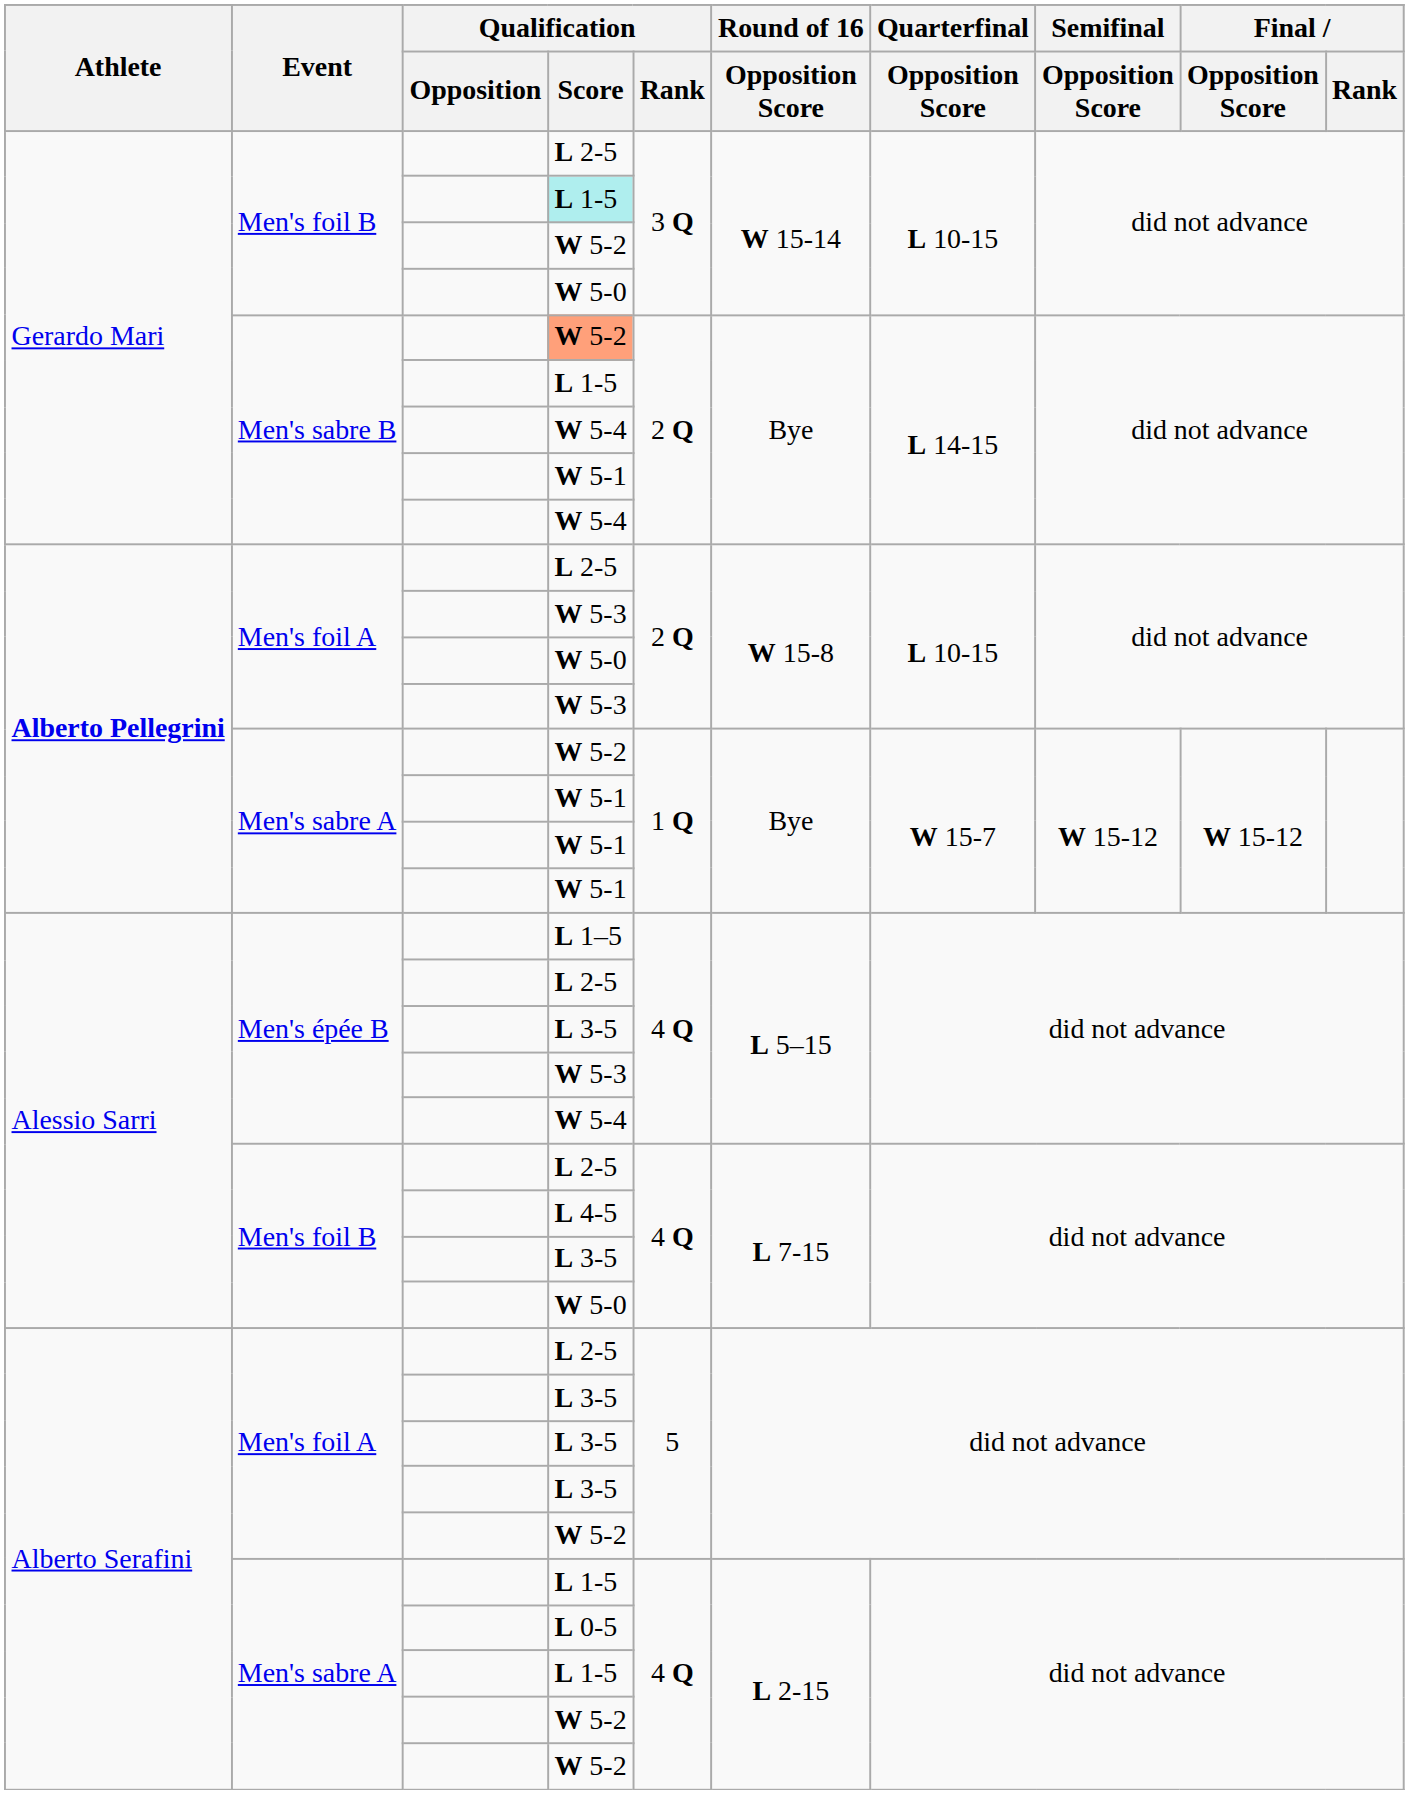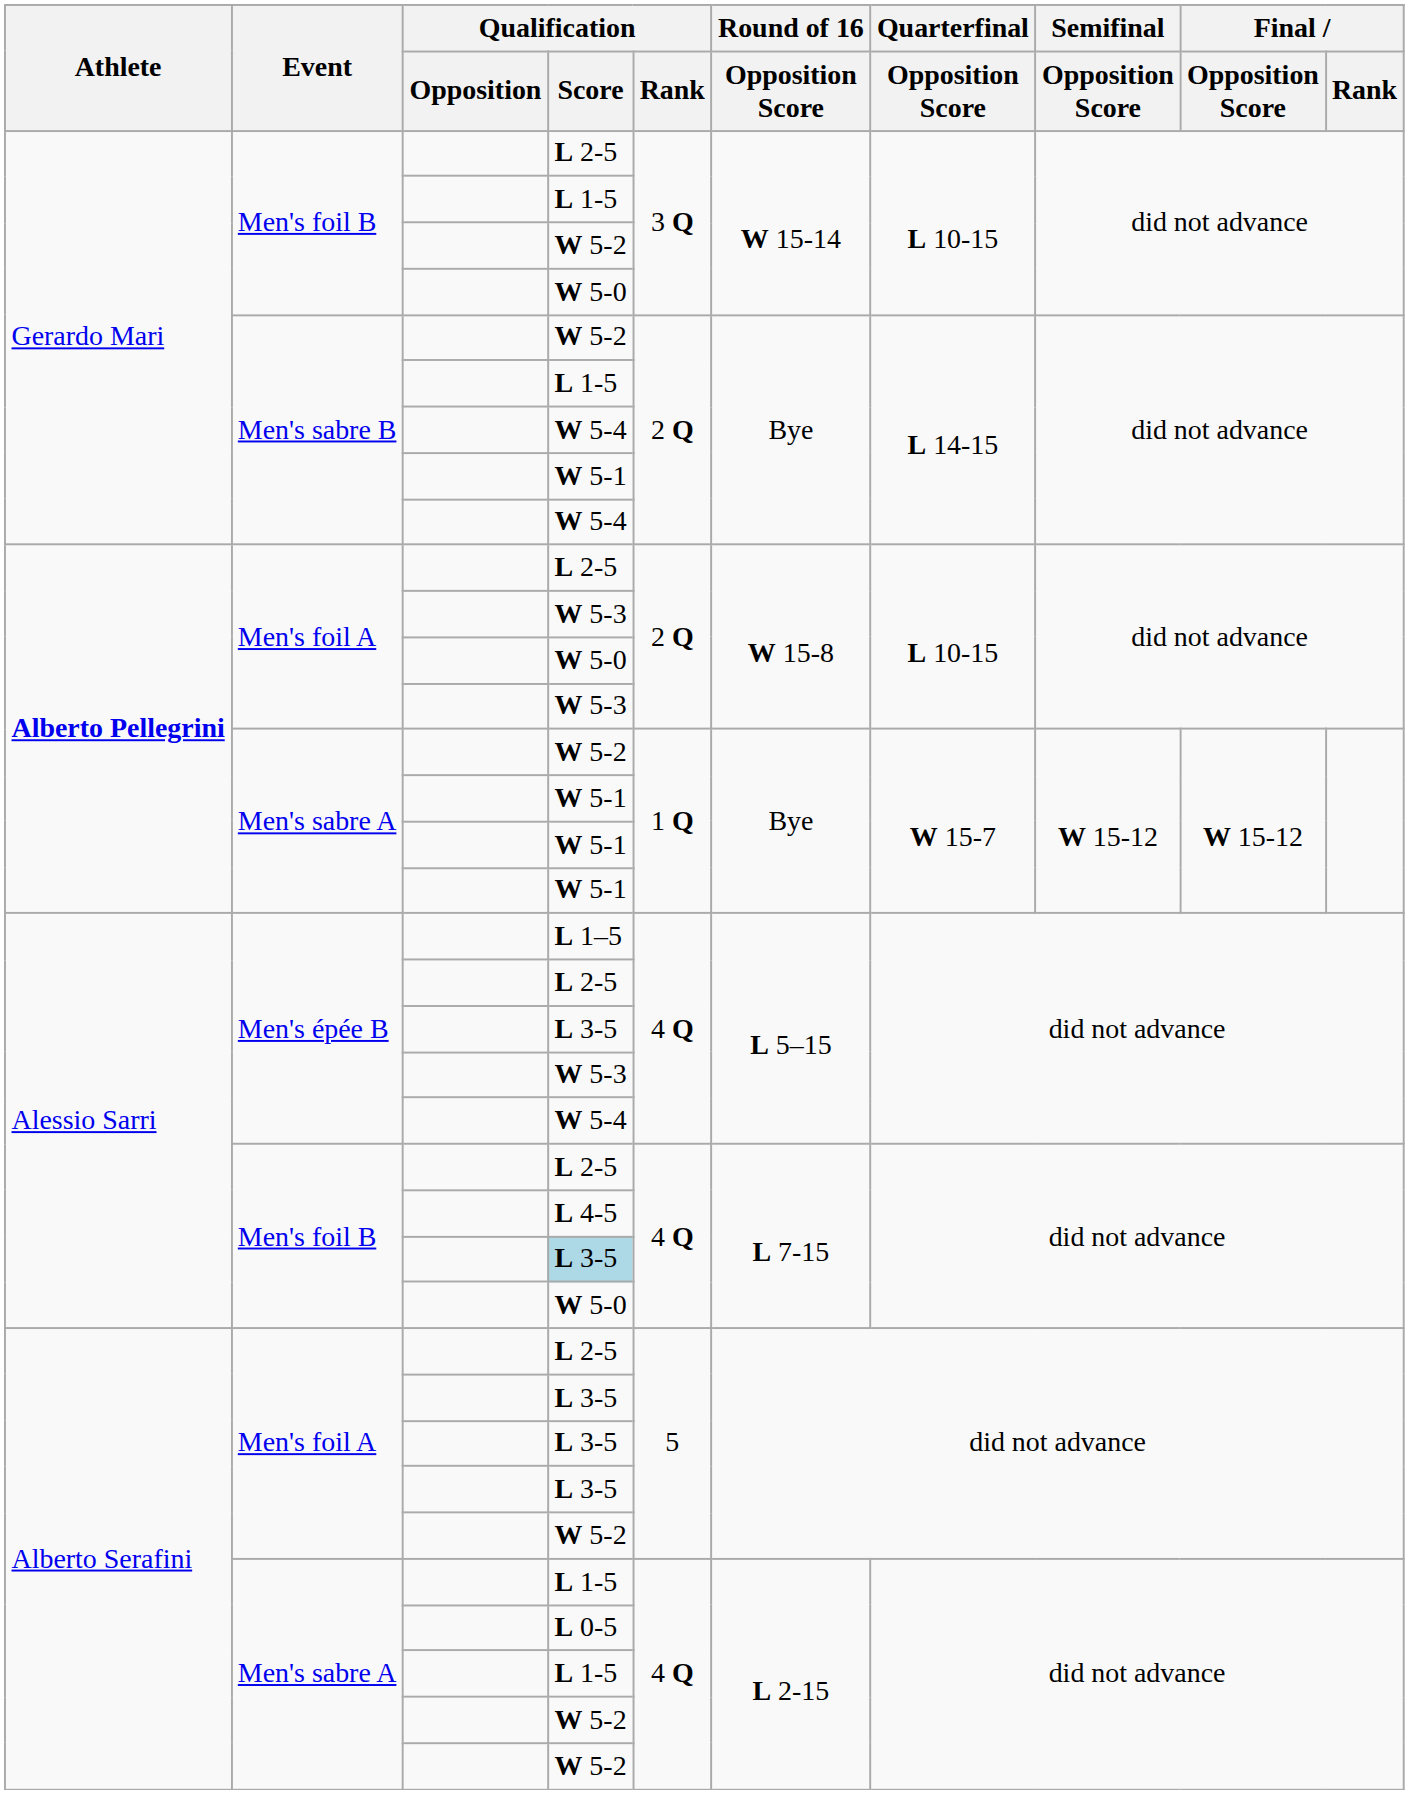Men's foil B / L 1-5 | Qualification / Score: paleturquoise background -> no background
Men's sabre B / W 5-2 | Qualification / Score: lightsalmon background -> no background
Men's foil B / L 3-5 | Qualification / Score: no background -> lightblue background
